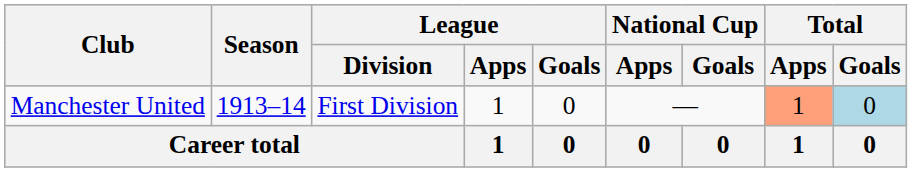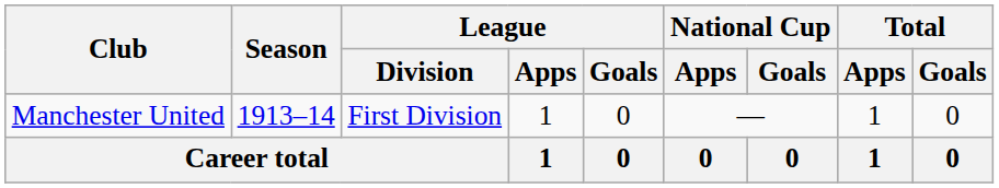Manchester United | Total / Apps: lightsalmon background -> no background
Manchester United | Total / Goals: lightblue background -> no background
